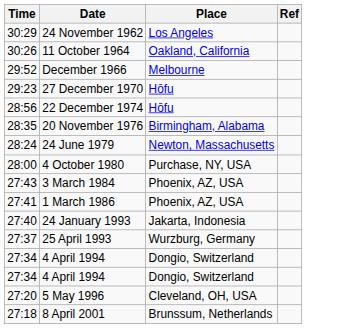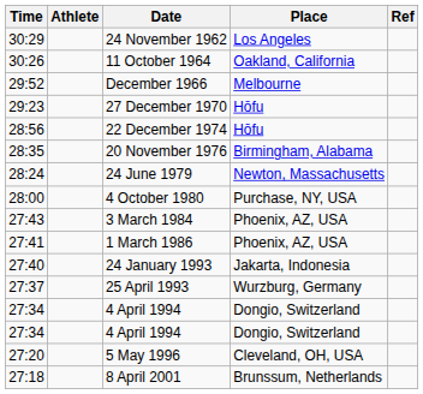+ column: Athlete
